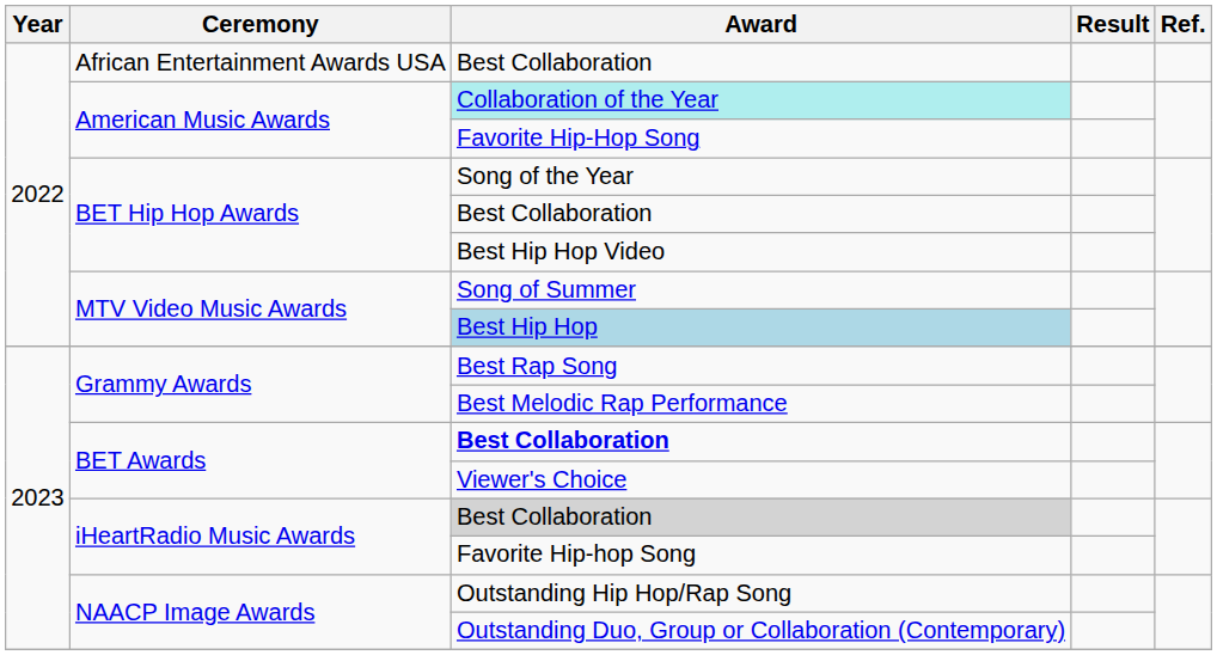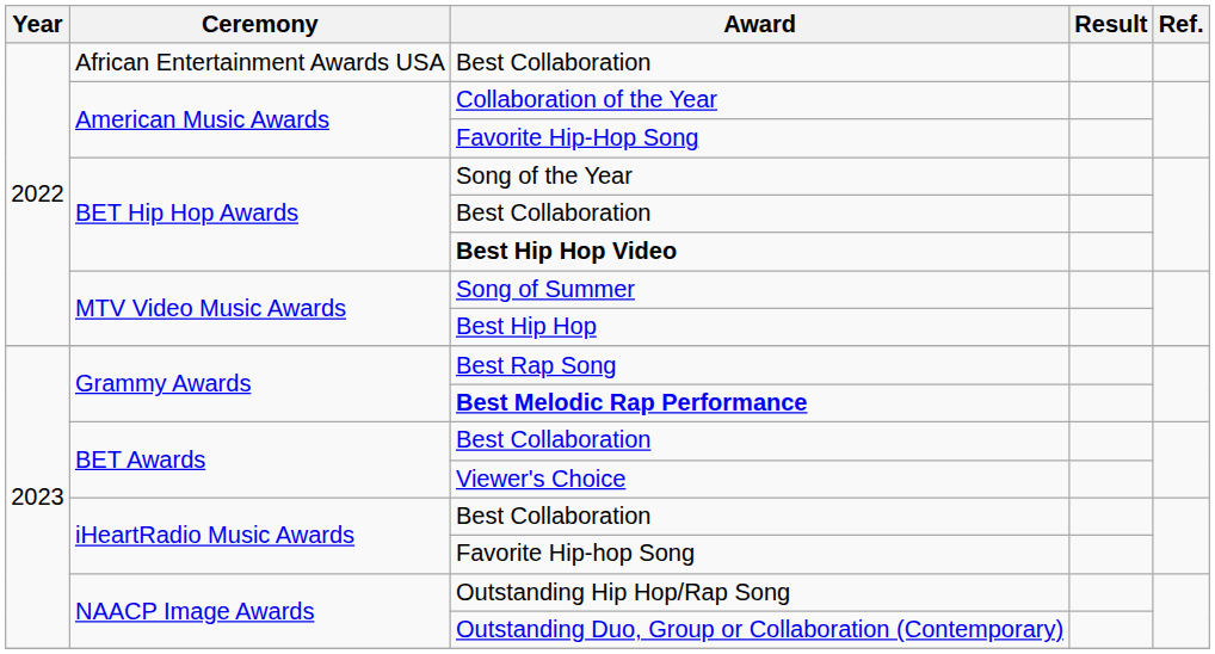Collaboration of the Year | Award: paleturquoise background -> no background
Best Hip Hop Video | Award: normal -> bold
Best Hip Hop | Award: lightblue background -> no background
Best Melodic Rap Performance | Award: normal -> bold
BET Awards / Best Collaboration | Award: bold -> normal
iHeartRadio Music Awards / Best Collaboration | Award: lightgrey background -> no background
